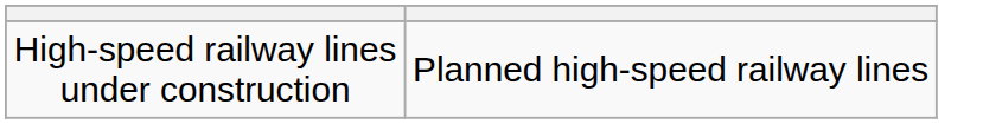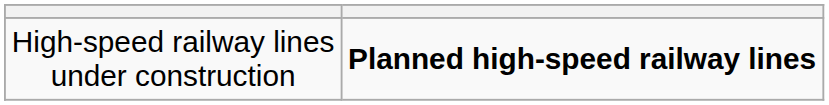High-speed railway lines under construction | column 2: normal -> bold
